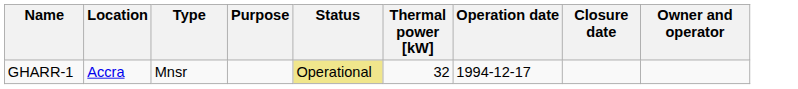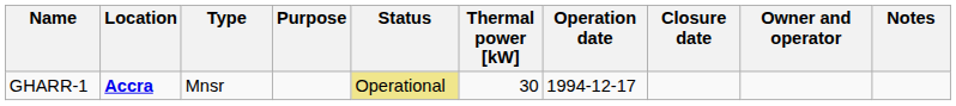+ column: Notes
GHARR-1 | Location: normal -> bold
GHARR-1 | Thermal power [kW]: 32 -> 30
